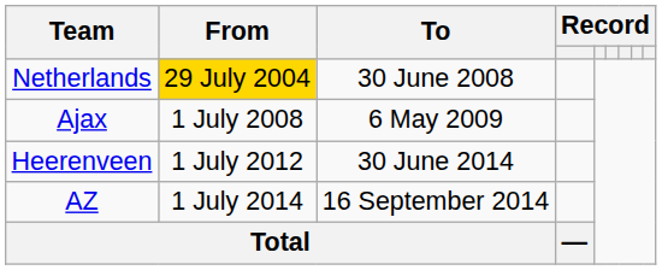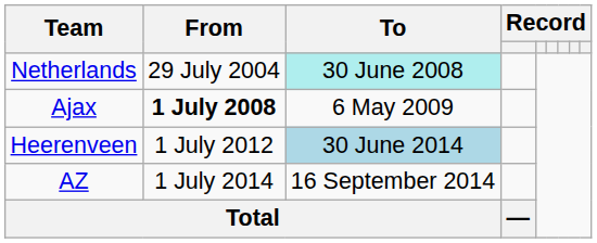Netherlands | From: gold background -> no background
Netherlands | To: no background -> paleturquoise background
Ajax | From: normal -> bold
Heerenveen | To: no background -> lightblue background
